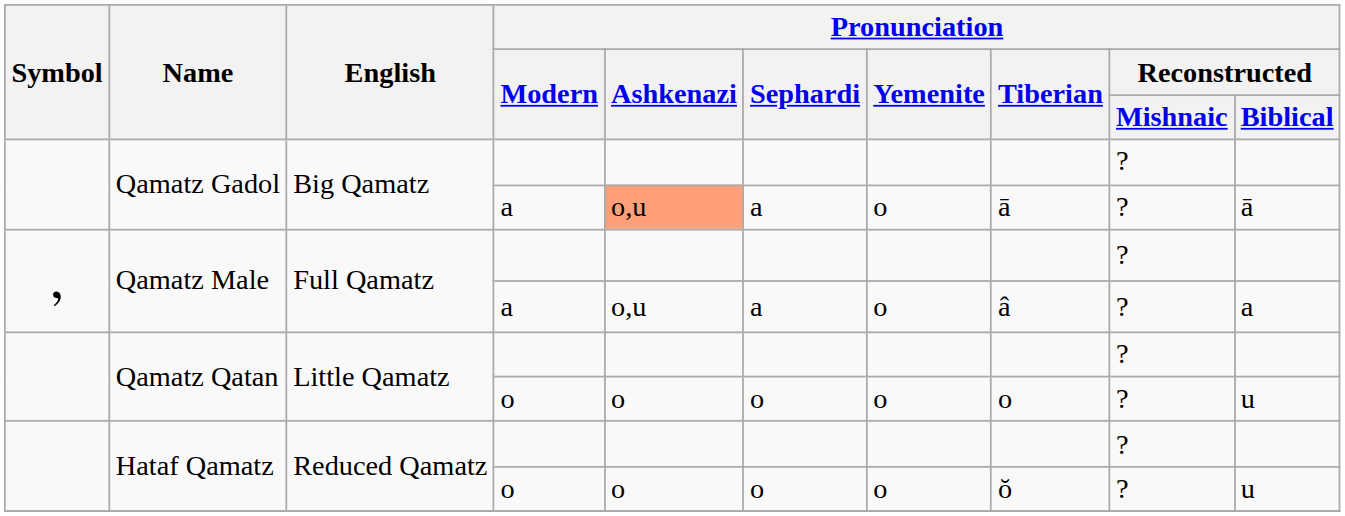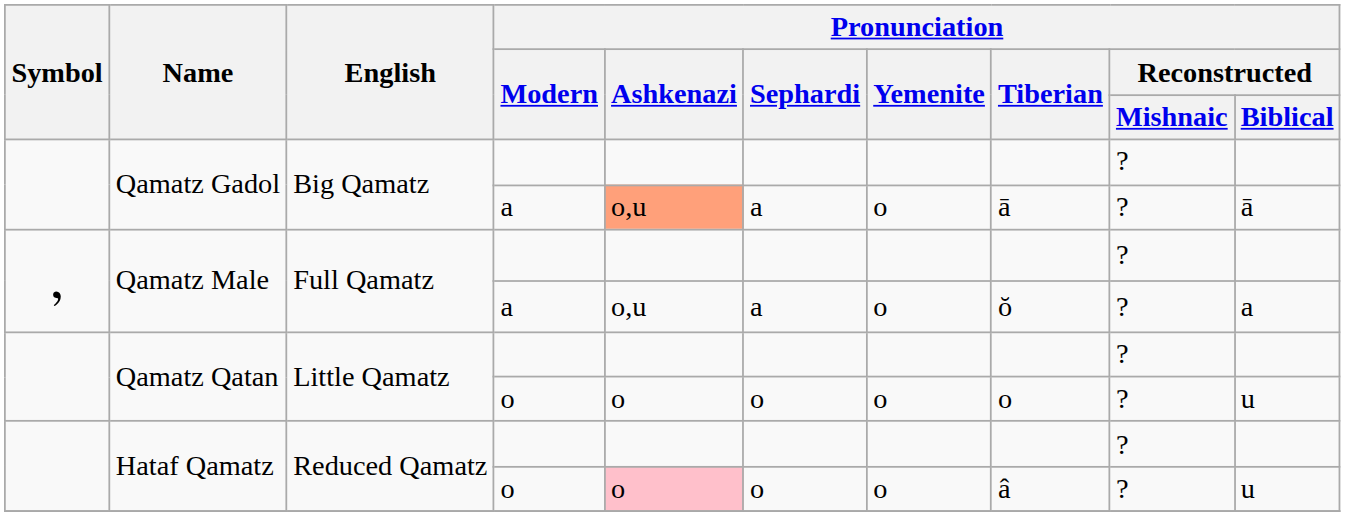Qamatz Male / a | Pronunciation / Tiberian: â -> ŏ
Hataf Qamatz / o | Pronunciation / Ashkenazi: no background -> pink background
Hataf Qamatz / o | Pronunciation / Tiberian: ŏ -> â
